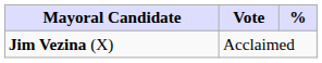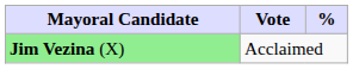Jim Vezina (X) | Mayoral Candidate: no background -> lightgreen background
